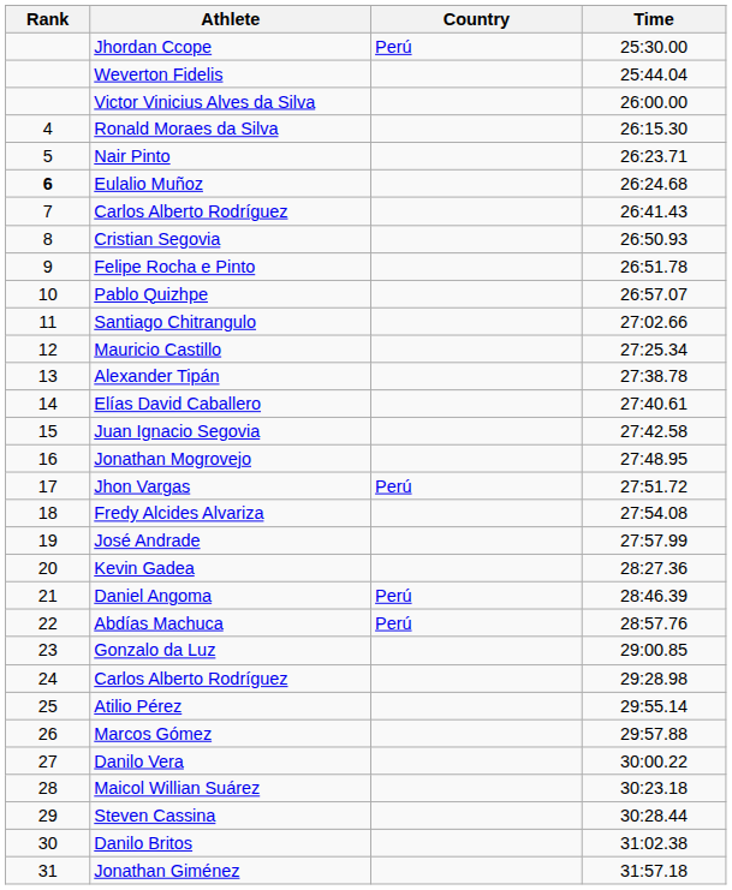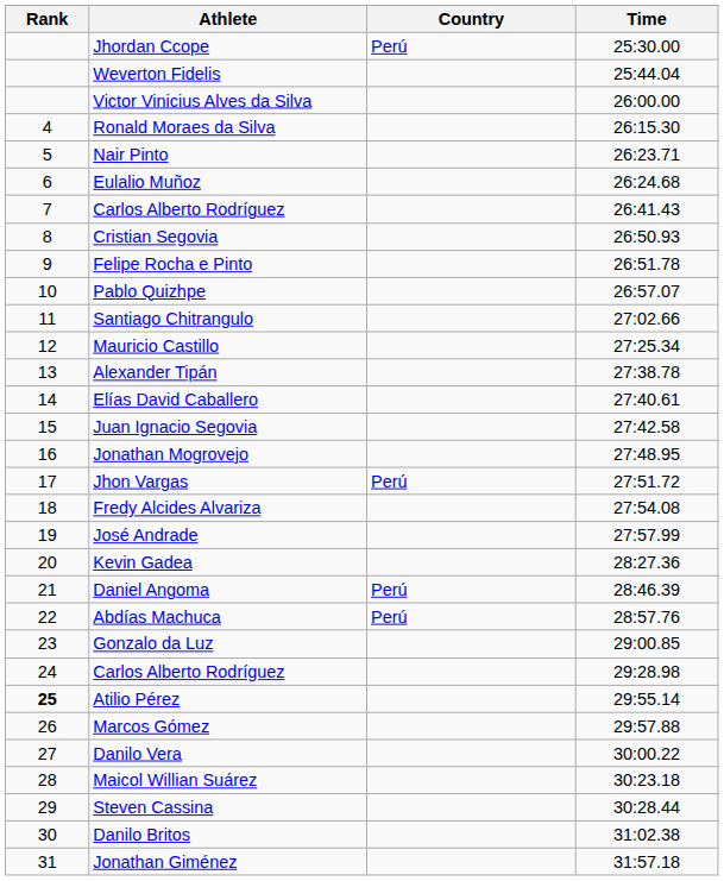Eulalio Muñoz | Rank: bold -> normal
Atilio Pérez | Rank: normal -> bold
